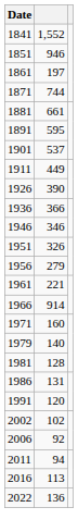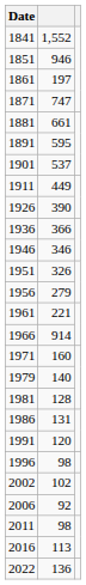1871 | column 2: 744 -> 747
+ row: 1996 | 98
2011 | column 2: 94 -> 98
